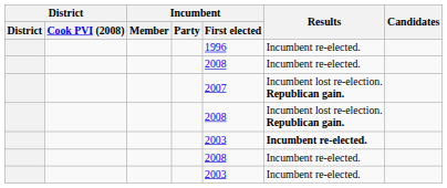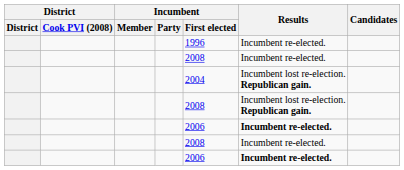row 5 | Incumbent / First elected: 2007 -> 2004
row 7 | Incumbent / First elected: 2003 -> 2006
row 9 | Incumbent / First elected: 2003 -> 2006
row 9 | Results: normal -> bold
